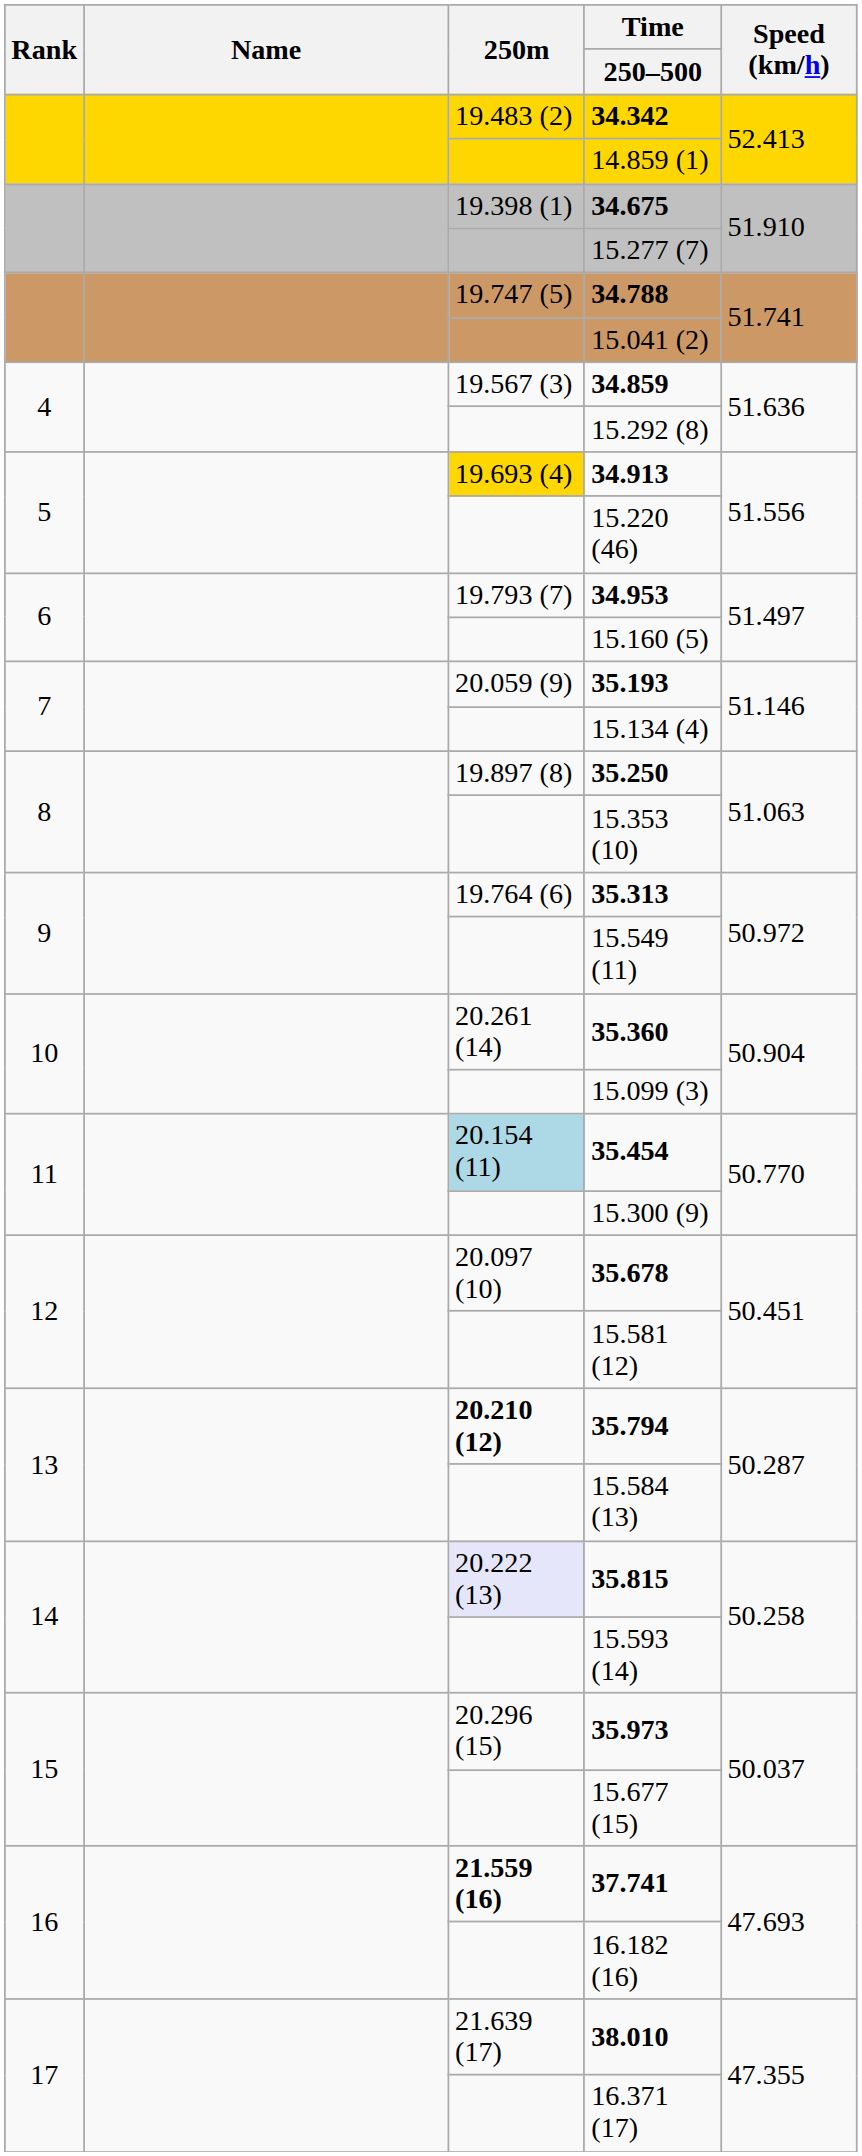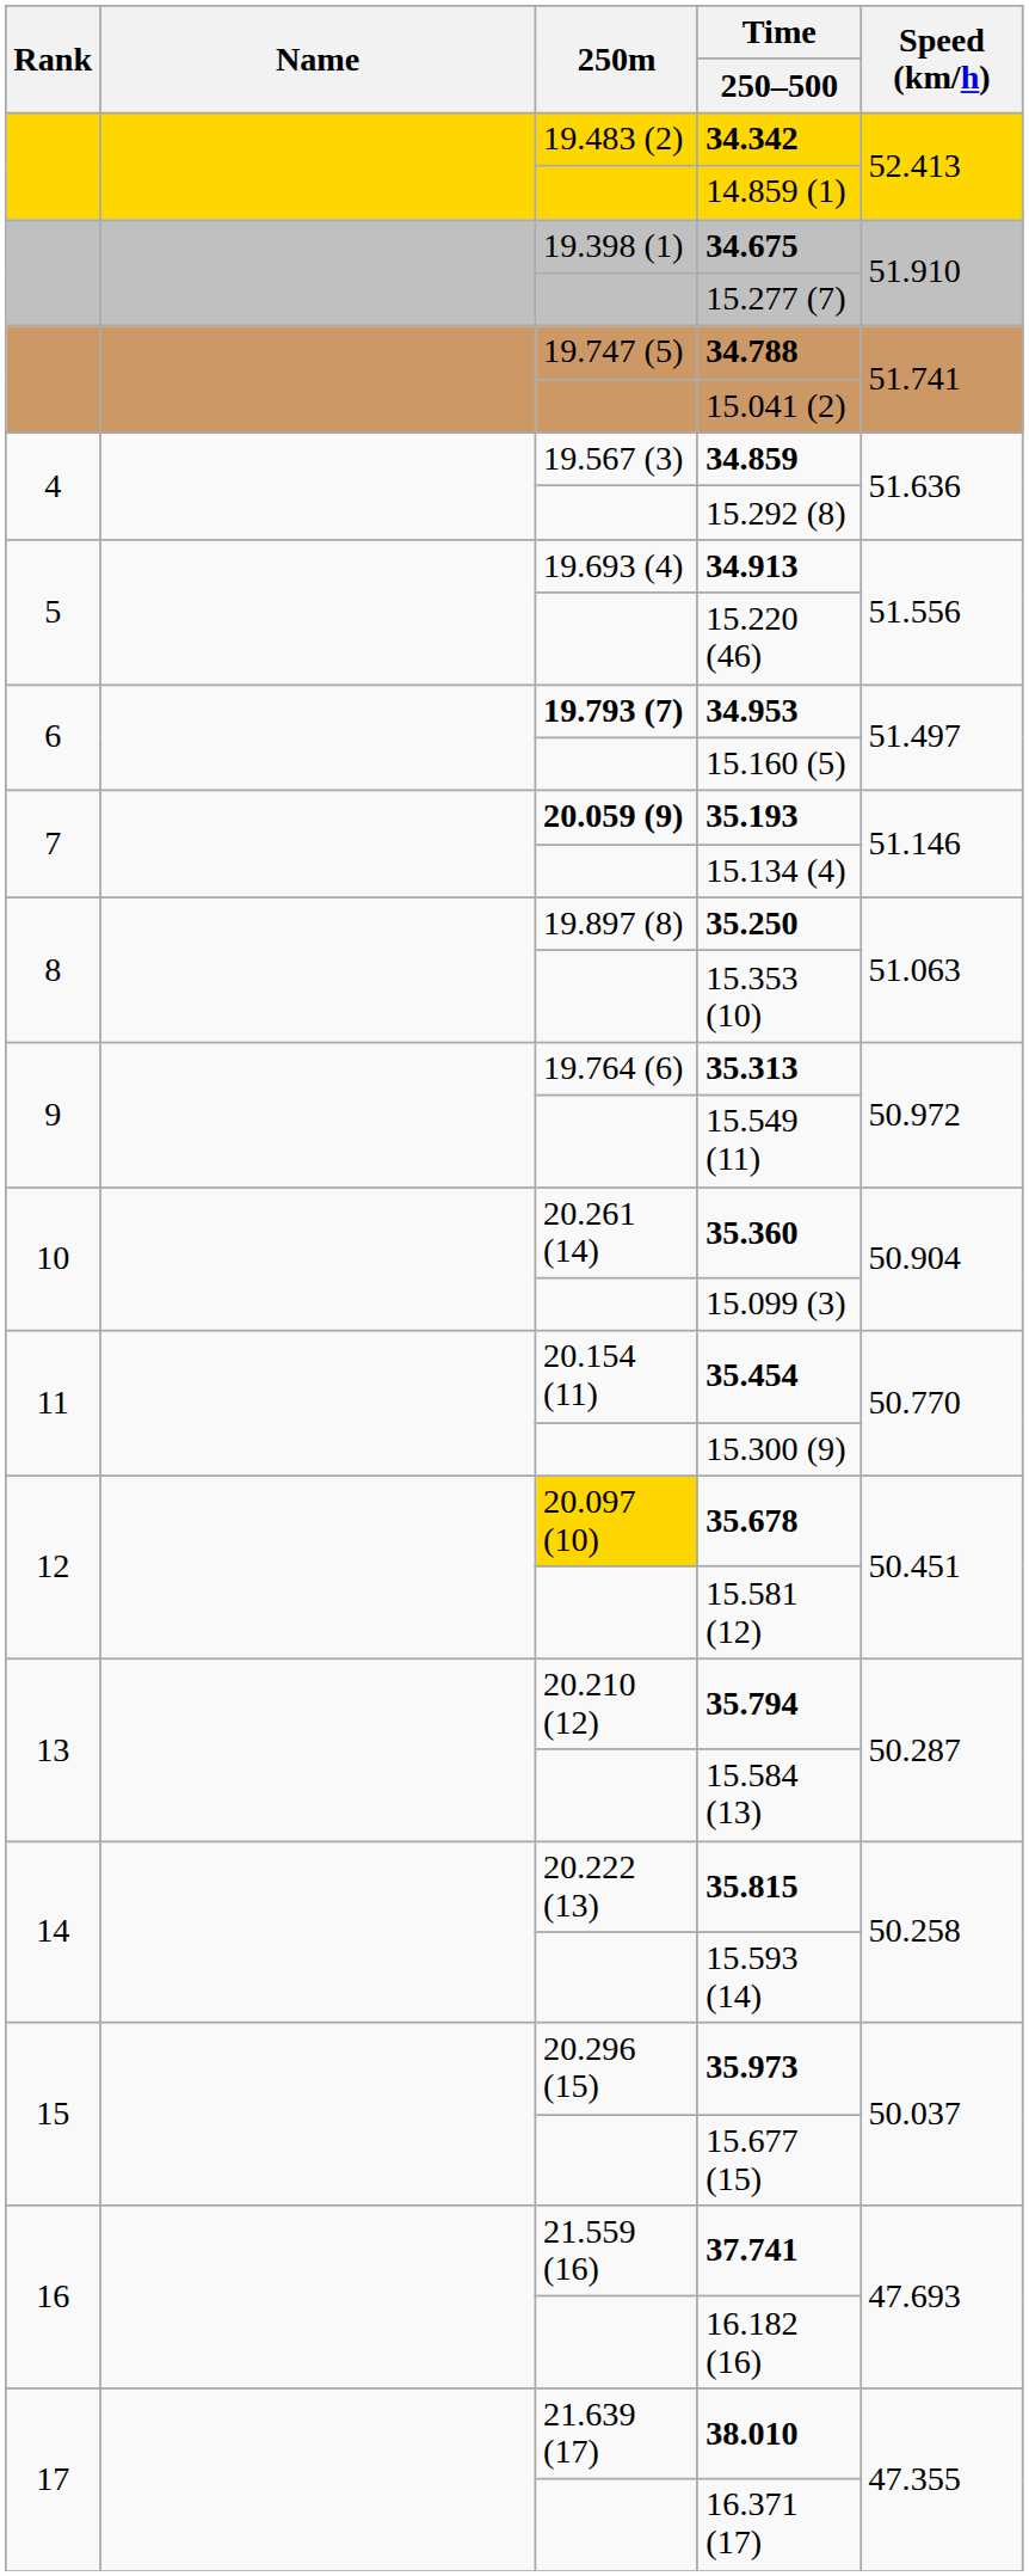34.913 | 250m: gold background -> no background
34.953 | 250m: normal -> bold
35.193 | 250m: normal -> bold
35.454 | 250m: lightblue background -> no background
35.678 | 250m: no background -> gold background
35.794 | 250m: bold -> normal
35.815 | 250m: lavender background -> no background
37.741 | 250m: bold -> normal
